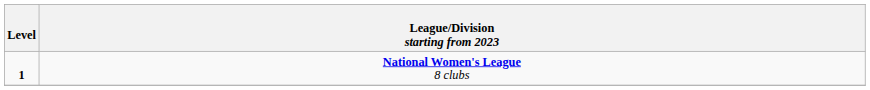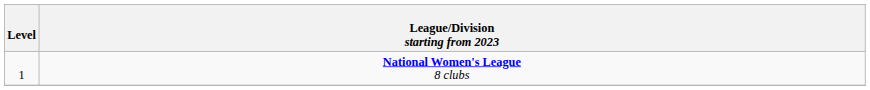National Women's League 8 clubs | Level: bold -> normal
